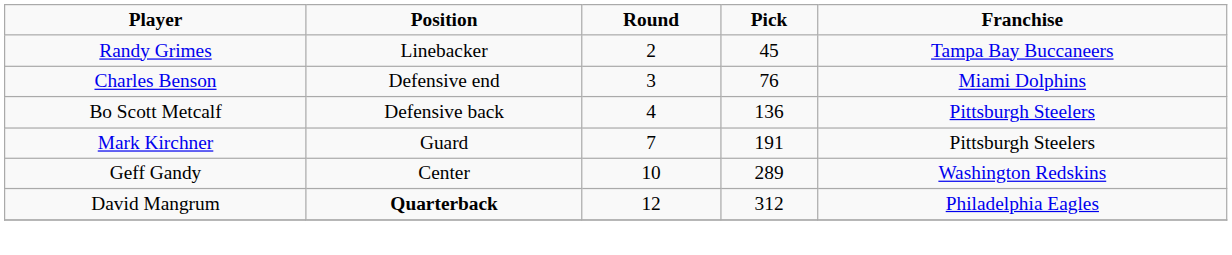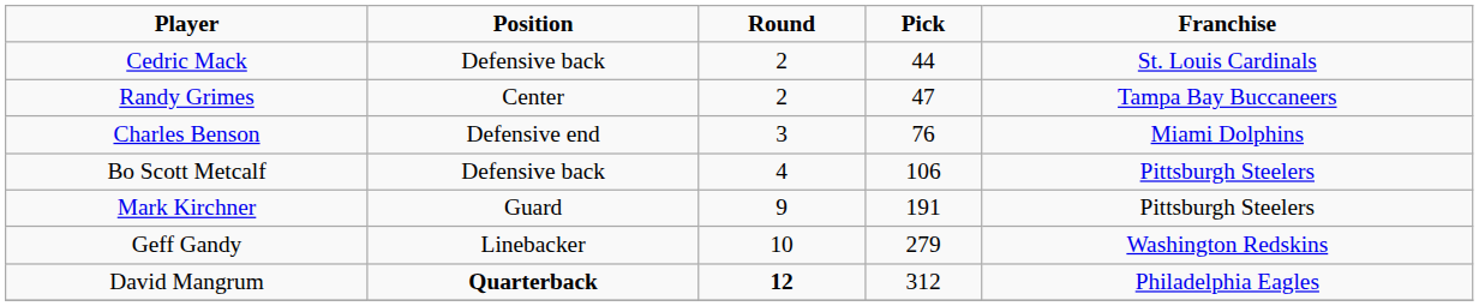+ row: Cedric Mack | Defensive back | 2 | 44 | St. Louis Cardinals
Randy Grimes | Position: Linebacker -> Center
Randy Grimes | Pick: 45 -> 47
Bo Scott Metcalf | Pick: 136 -> 106
Mark Kirchner | Round: 7 -> 9
Geff Gandy | Position: Center -> Linebacker
Geff Gandy | Pick: 289 -> 279
David Mangrum | Round: normal -> bold
